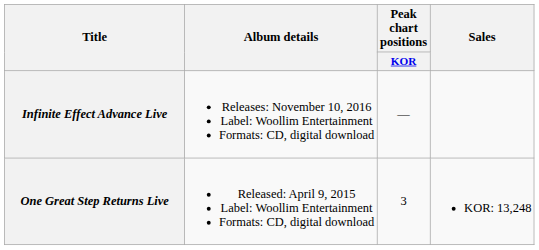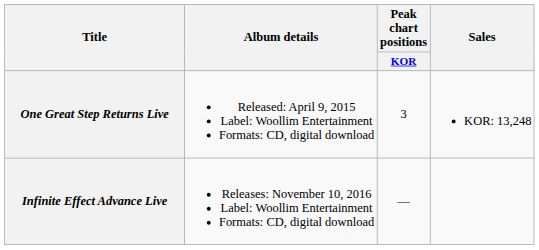rows swapped: One Great Step Returns Live <-> Infinite Effect Advance Live
